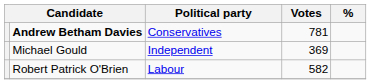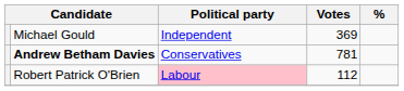rows swapped: Andrew Betham Davies <-> Michael Gould
Robert Patrick O'Brien | Political party: no background -> pink background
Robert Patrick O'Brien | Votes: 582 -> 112
